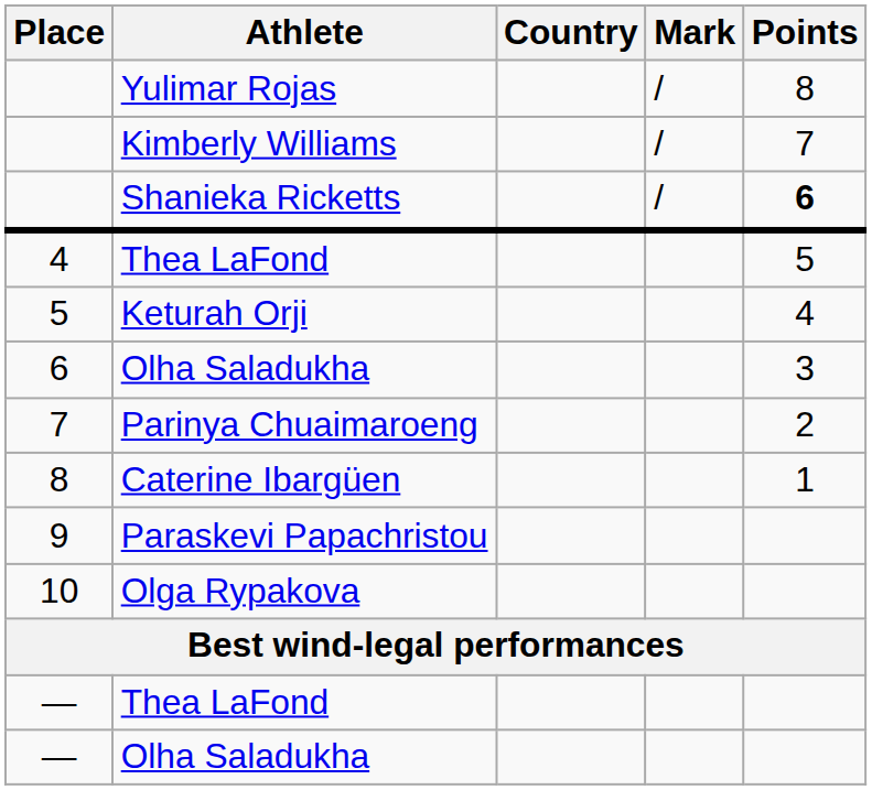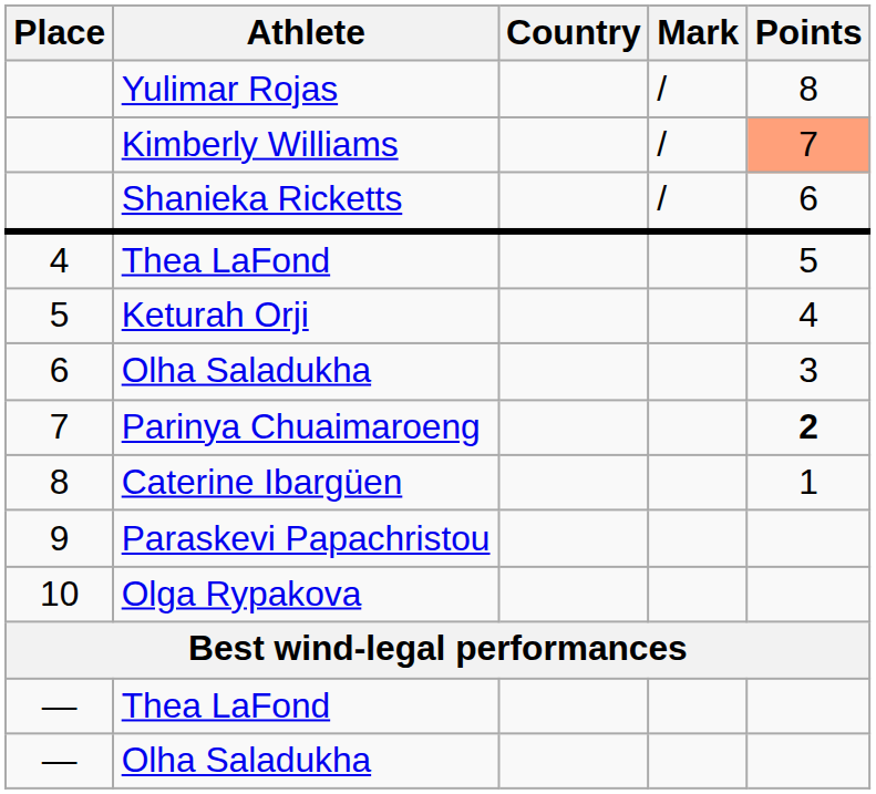Kimberly Williams | Points: no background -> lightsalmon background
Shanieka Ricketts | Points: bold -> normal
Parinya Chuaimaroeng | Points: normal -> bold
